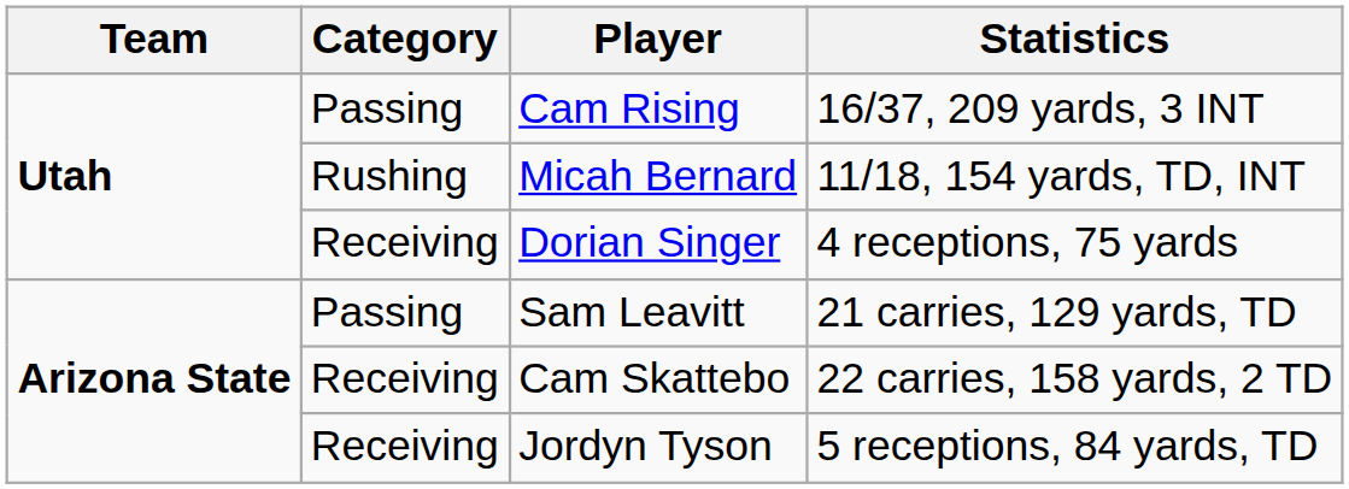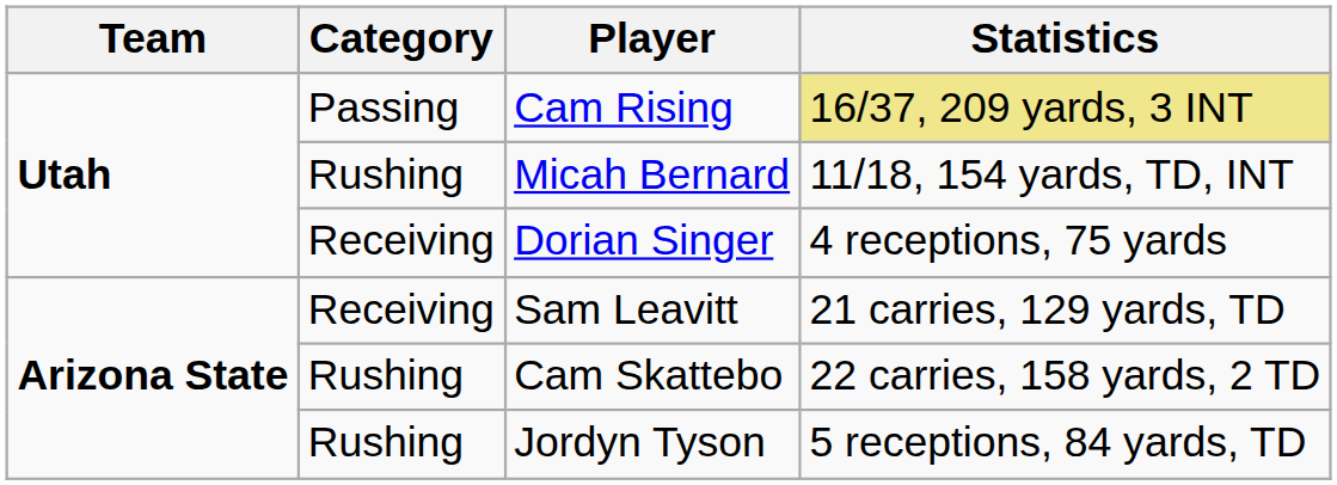Cam Rising | Statistics: no background -> khaki background
Sam Leavitt | Category: Passing -> Receiving
Cam Skattebo | Category: Receiving -> Rushing
Jordyn Tyson | Category: Receiving -> Rushing
